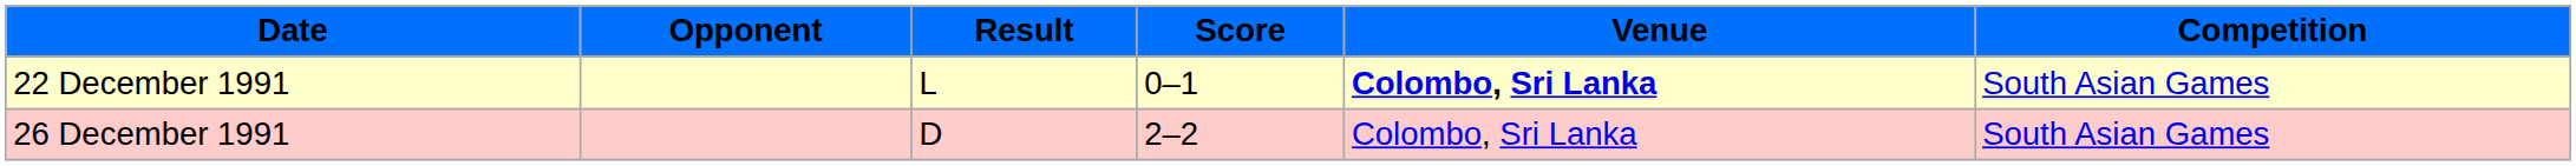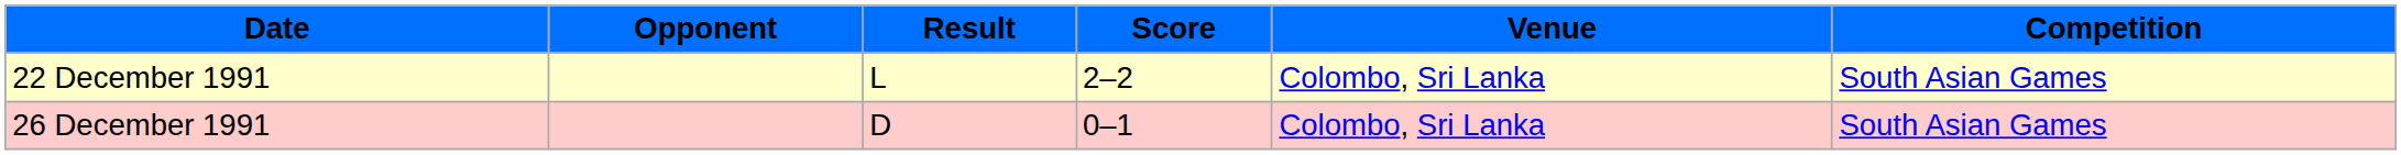22 December 1991 | Score: 0–1 -> 2–2
22 December 1991 | Venue: bold -> normal
26 December 1991 | Score: 2–2 -> 0–1
